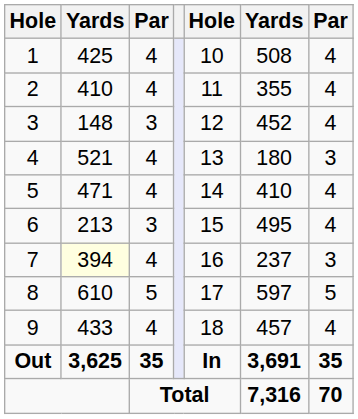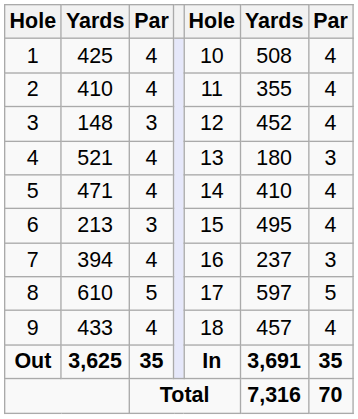7 | column 2: lightyellow background -> no background
